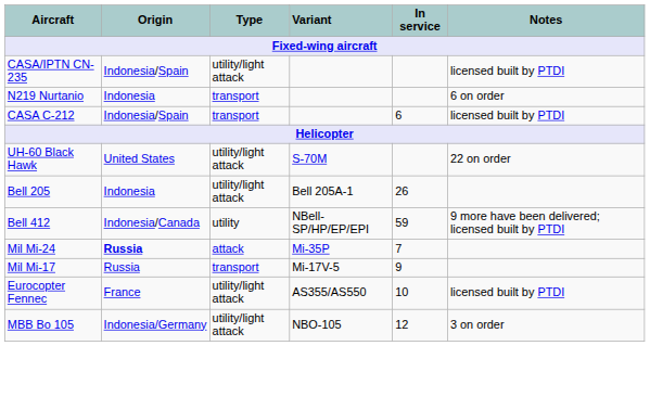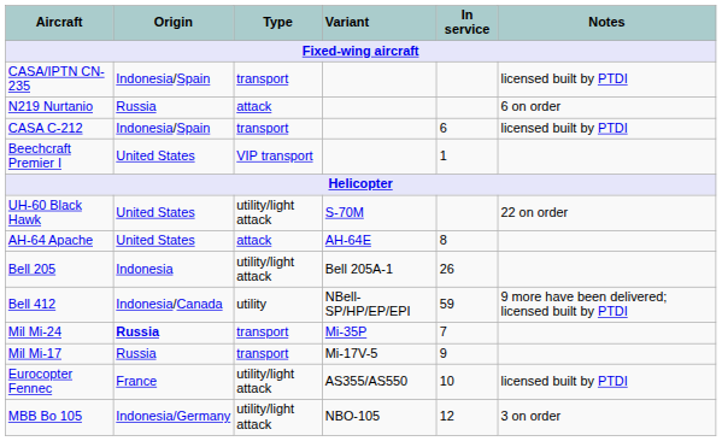CASA/IPTN CN-235 | Type: utility/light attack -> transport
N219 Nurtanio | Origin: Indonesia -> Russia
N219 Nurtanio | Type: transport -> attack
+ row: Beechcraft Premier I | United States | VIP transport | 1
+ row: AH-64 Apache | United States | attack | AH-64E | 8
Mil Mi-24 | Type: attack -> transport
